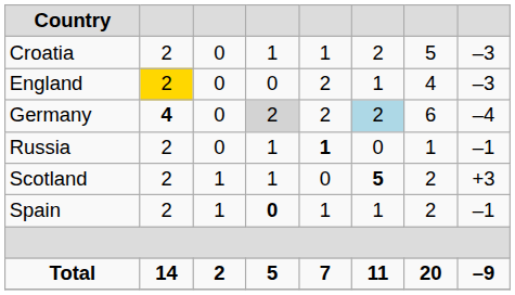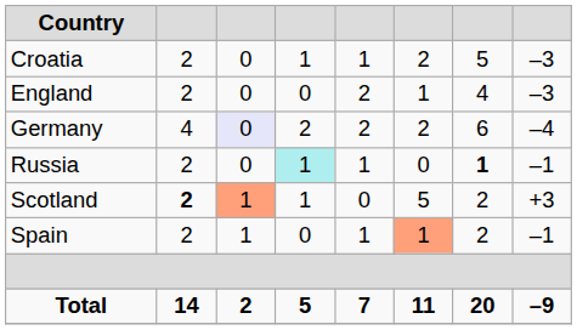England | column 2: gold background -> no background
Germany | column 2: bold -> normal
Germany | column 3: no background -> lavender background
Germany | column 4: lightgrey background -> no background
Germany | column 6: lightblue background -> no background
Russia | column 4: no background -> paleturquoise background
Russia | column 5: bold -> normal
Russia | column 7: normal -> bold
Scotland | column 2: normal -> bold
Scotland | column 3: no background -> lightsalmon background
Scotland | column 6: bold -> normal
Spain | column 4: bold -> normal
Spain | column 6: no background -> lightsalmon background
